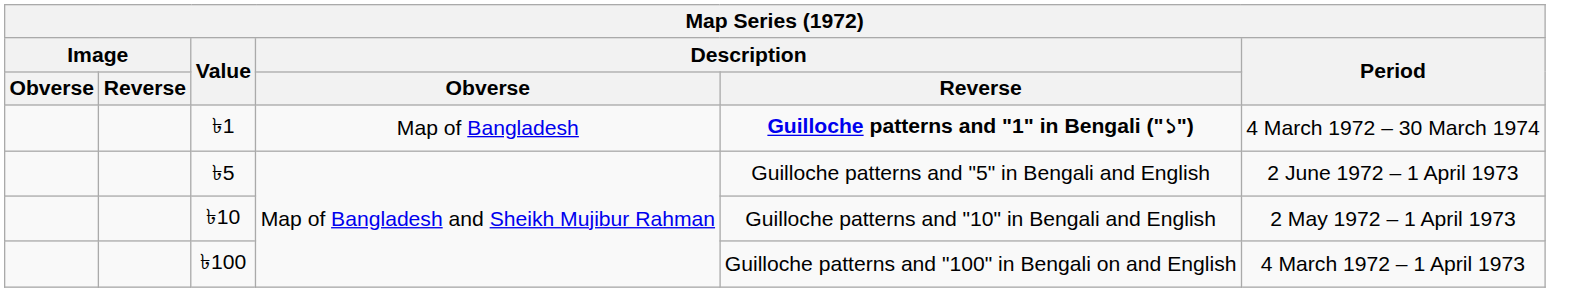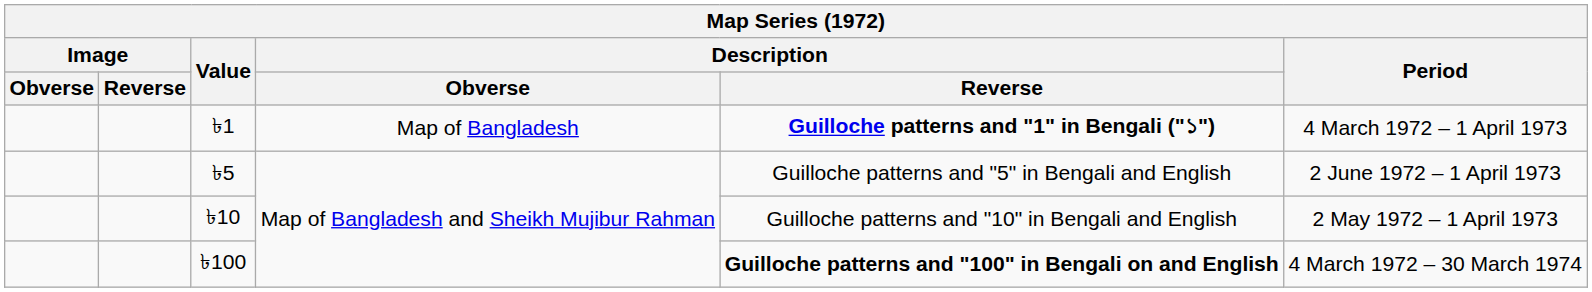৳1 | Period: 4 March 1972 – 30 March 1974 -> 4 March 1972 – 1 April 1973
৳100 | Description / Reverse: normal -> bold
৳100 | Period: 4 March 1972 – 1 April 1973 -> 4 March 1972 – 30 March 1974
